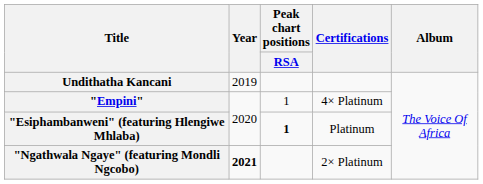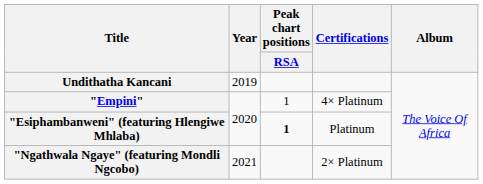"Ngathwala Ngaye" (featuring Mondli Ngcobo) | Year: bold -> normal
